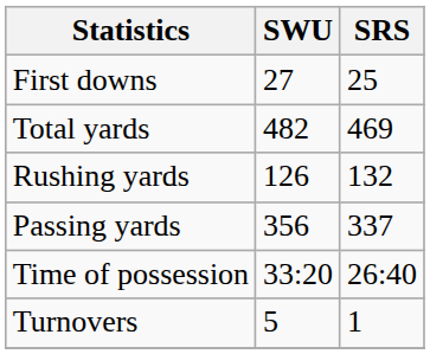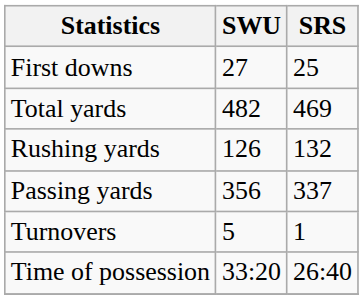rows swapped: Turnovers <-> Time of possession
